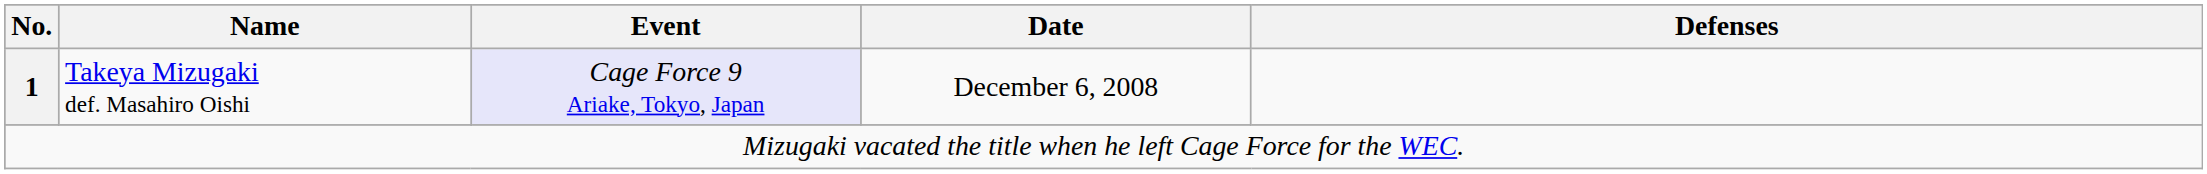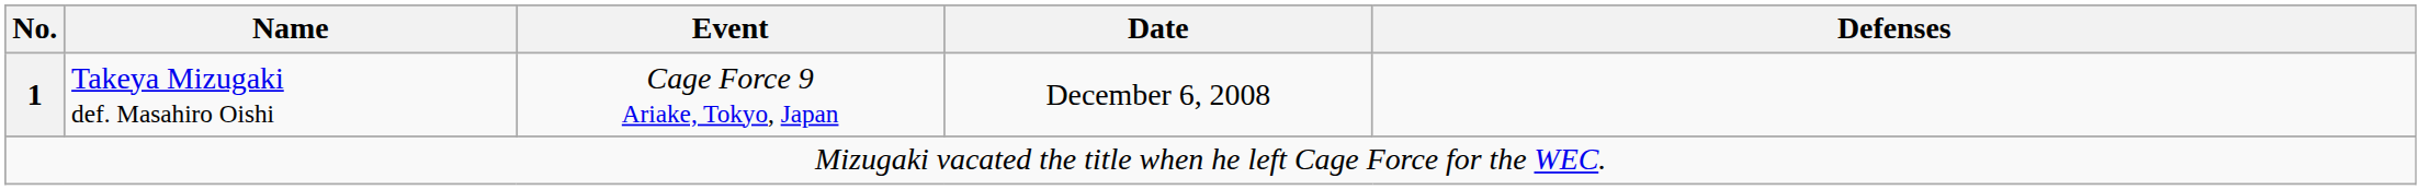1 | Event: lavender background -> no background
